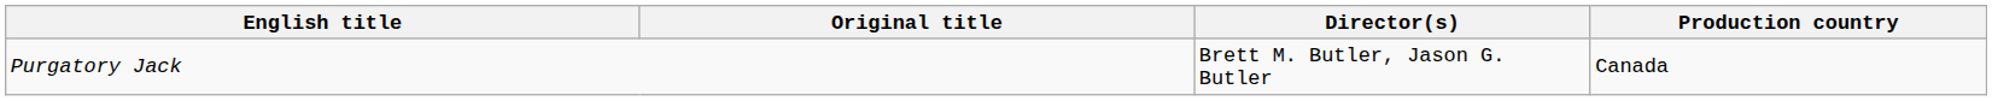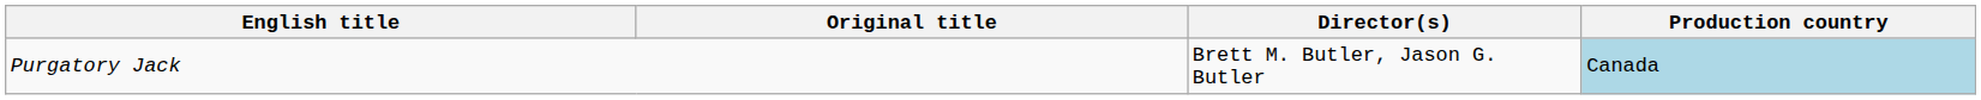Purgatory Jack | Production country: no background -> lightblue background
